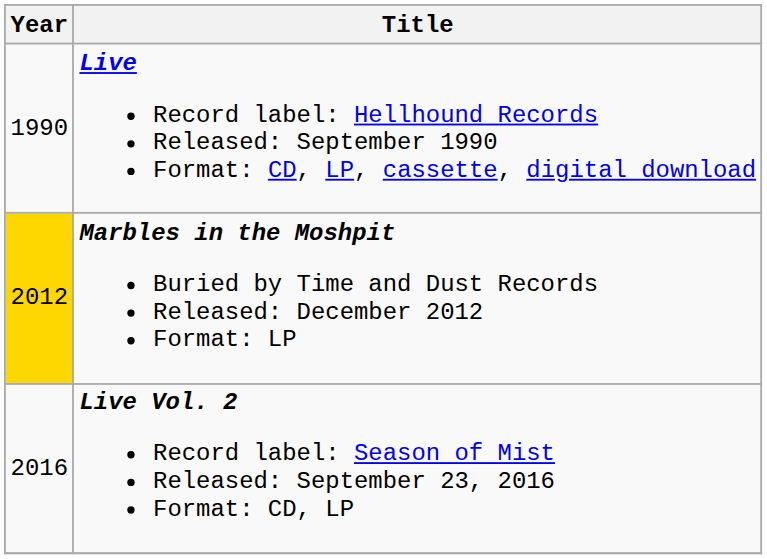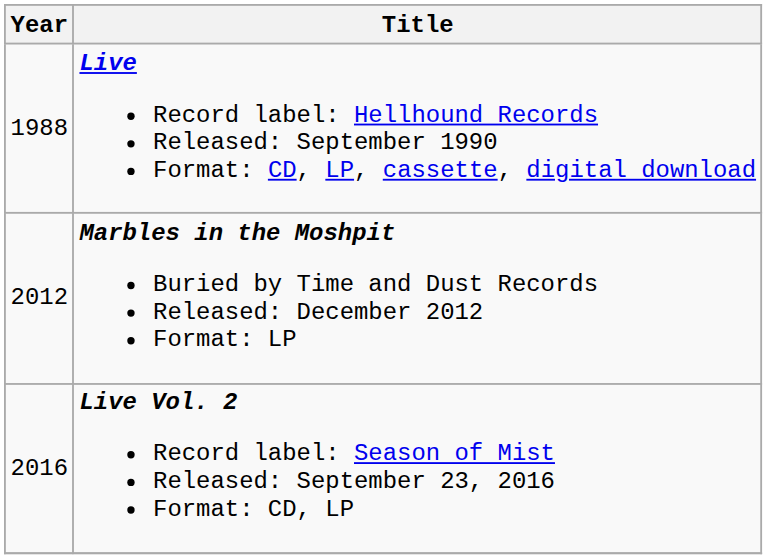row 2 | Year: 1990 -> 1988
row 3 | Year: gold background -> no background
